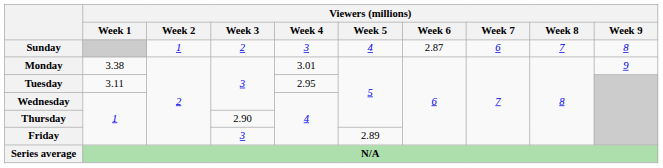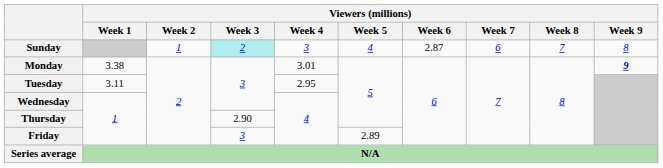Sunday | Viewers (millions) / Week 3: no background -> paleturquoise background
Monday | Viewers (millions) / Week 9: normal -> bold
